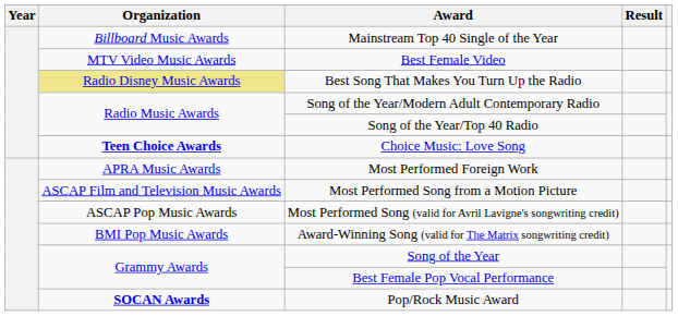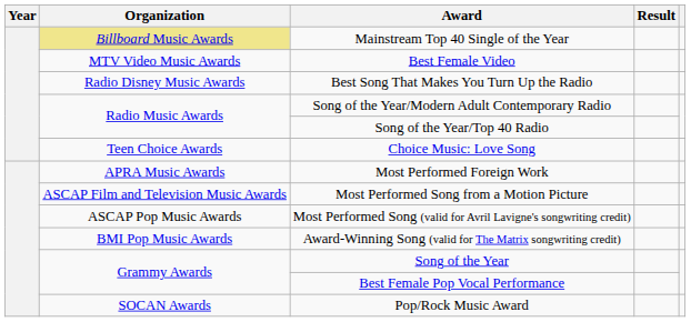Mainstream Top 40 Single of the Year | Organization: no background -> khaki background
Best Song That Makes You Turn Up the Radio | Organization: khaki background -> no background
Choice Music: Love Song | Organization: bold -> normal
Pop/Rock Music Award | Organization: bold -> normal
